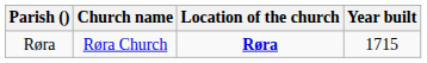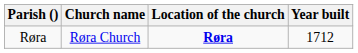row 2 | Year built: 1715 -> 1712
